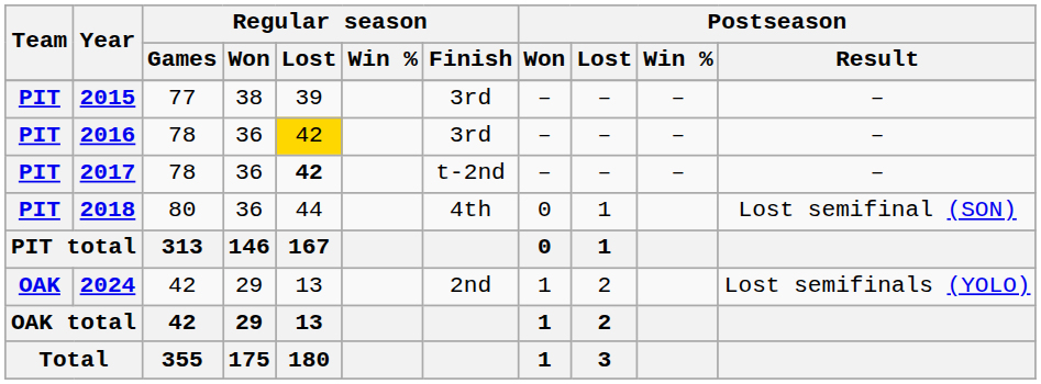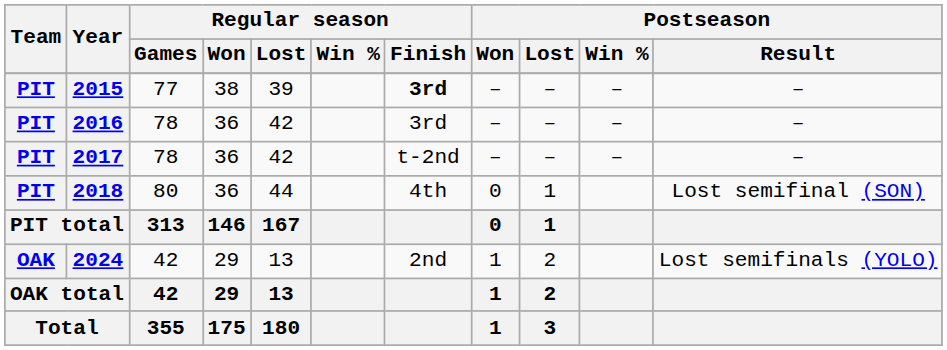2015 | Regular season / Finish: normal -> bold
2016 | Regular season / Lost: gold background -> no background
2017 | Regular season / Lost: bold -> normal
